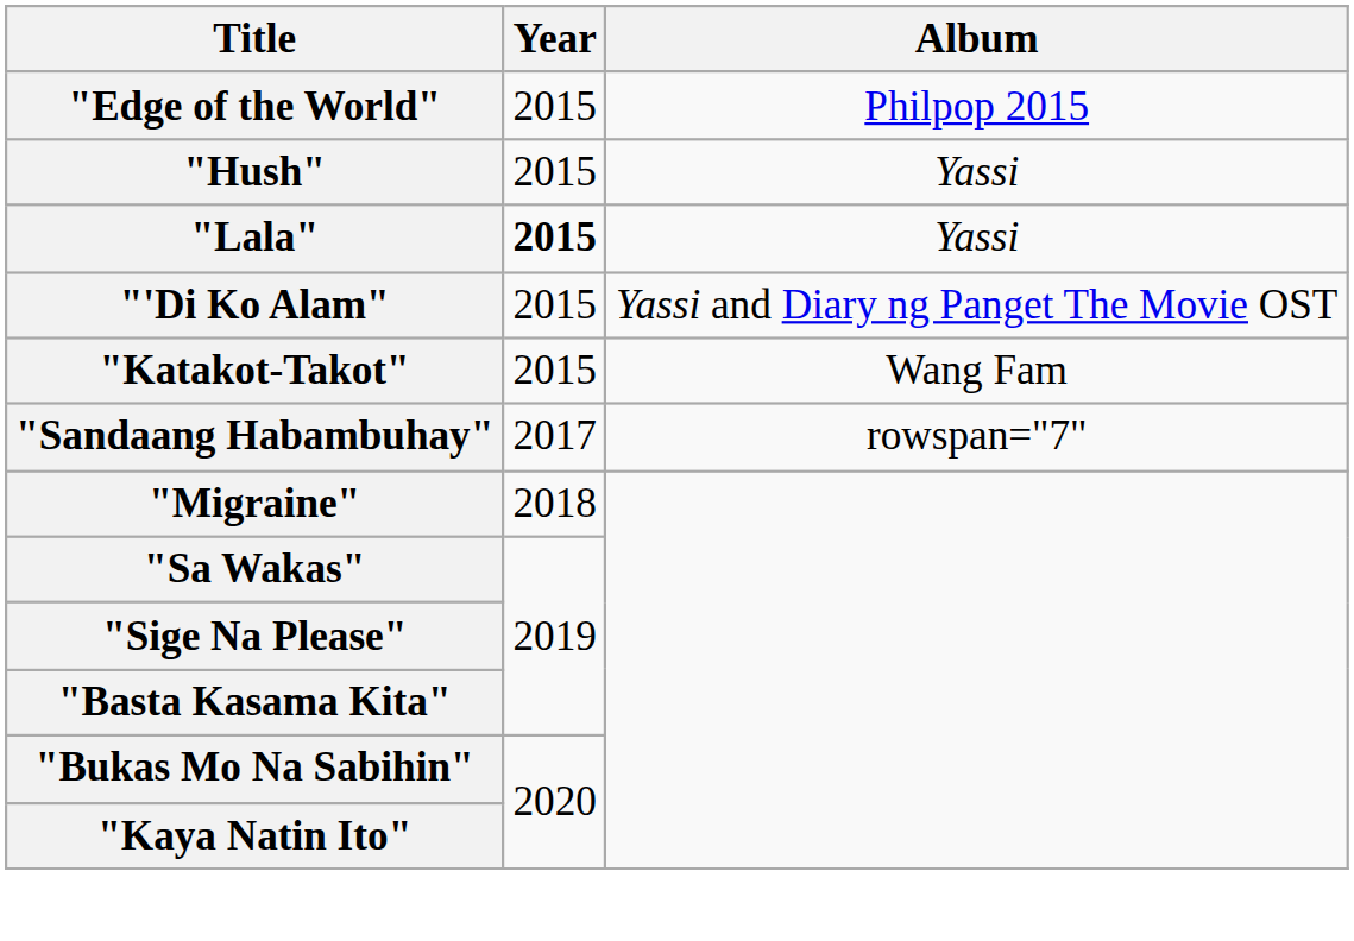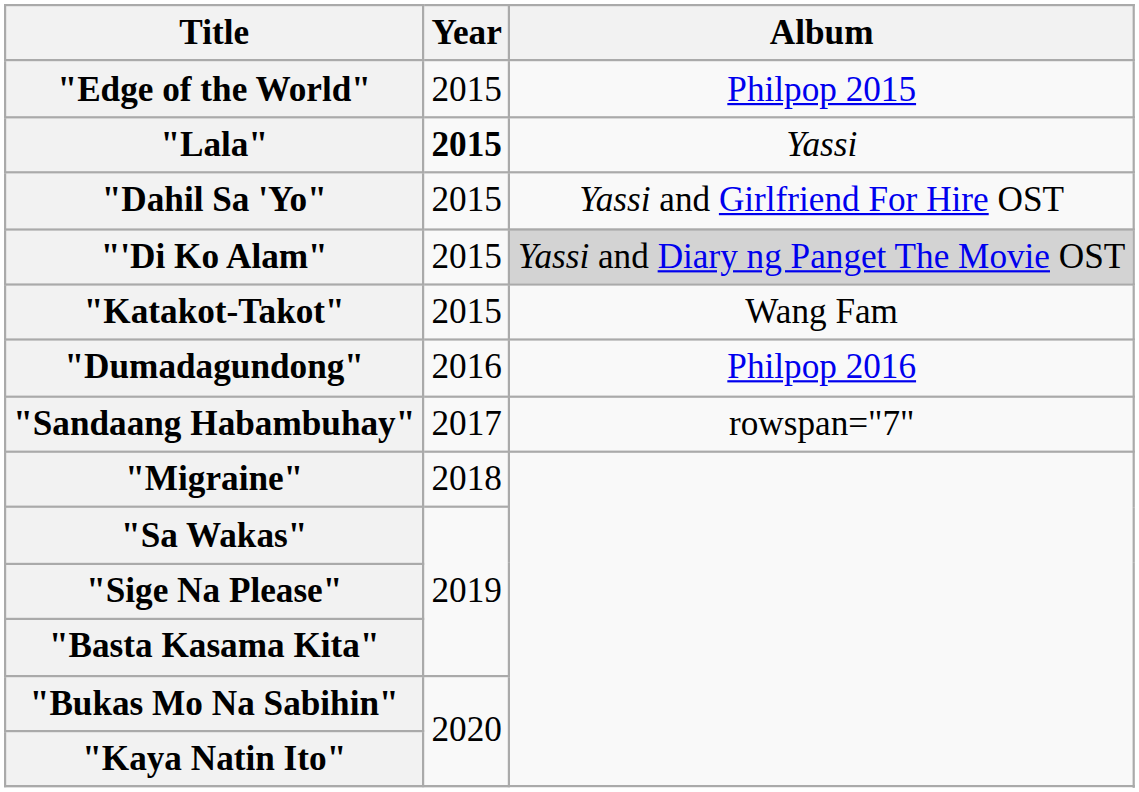- row: "Hush" | 2015 | Yassi
+ row: "Dahil Sa 'Yo" | 2015 | Yassi and Girlfriend For Hire OST
"'Di Ko Alam" | Album: no background -> lightgrey background
+ row: "Dumadagundong" | 2016 | Philpop 2016
